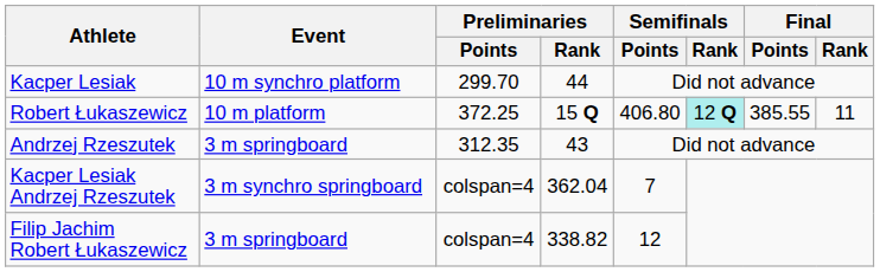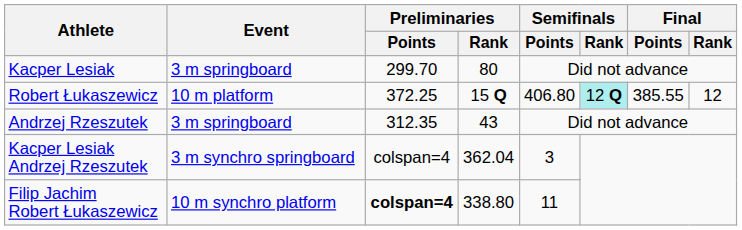Kacper Lesiak | Event: 10 m synchro platform -> 3 m springboard
Kacper Lesiak | Preliminaries / Rank: 44 -> 80
Robert Łukaszewicz | Final / Rank: 11 -> 12
Kacper Lesiak Andrzej Rzeszutek | Semifinals / Points: 7 -> 3
Filip Jachim Robert Łukaszewicz | Event: 3 m springboard -> 10 m synchro platform
Filip Jachim Robert Łukaszewicz | Preliminaries / Points: normal -> bold
Filip Jachim Robert Łukaszewicz | Preliminaries / Rank: 338.82 -> 338.80
Filip Jachim Robert Łukaszewicz | Semifinals / Points: 12 -> 11
